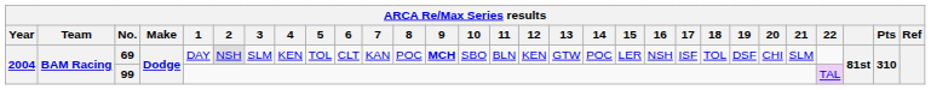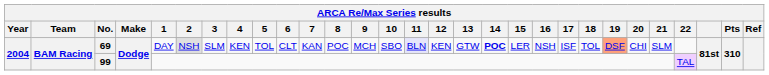69 | 9: bold -> normal
69 | 11: no background -> lavender background
69 | 14: normal -> bold
69 | 19: no background -> lightsalmon background
